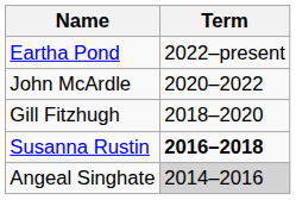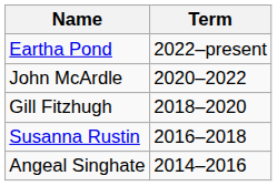Susanna Rustin | Term: bold -> normal
Angeal Singhate | Term: lightgrey background -> no background
